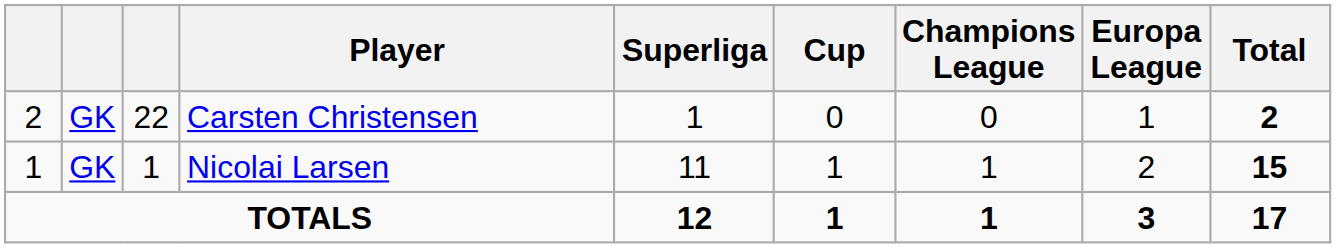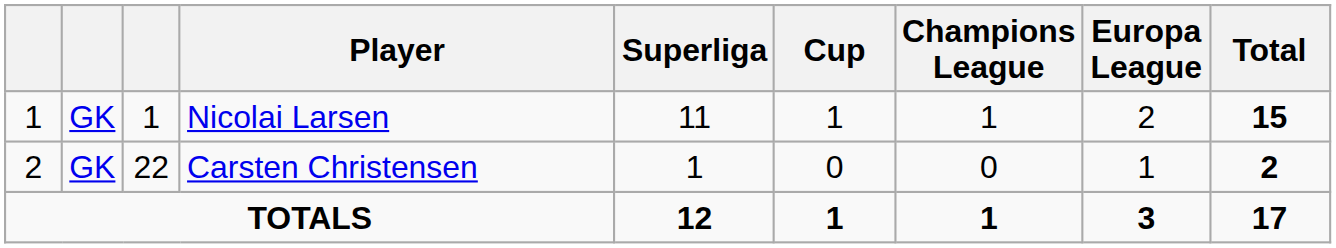rows swapped: Nicolai Larsen <-> Carsten Christensen
